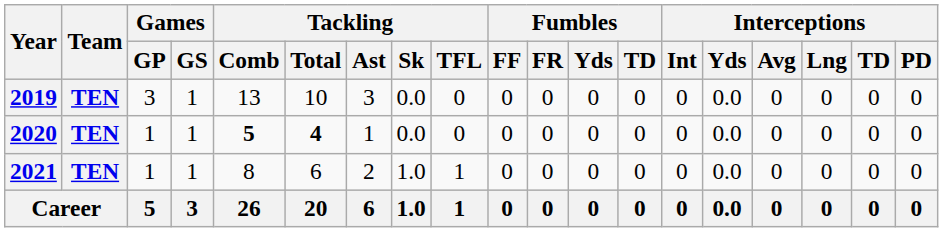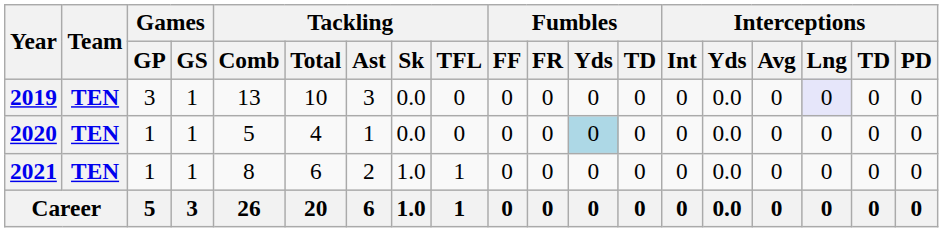2019 | Interceptions / Lng: no background -> lavender background
2020 | Tackling / Comb: bold -> normal
2020 | Tackling / Total: bold -> normal
2020 | Fumbles / Yds: no background -> lightblue background
